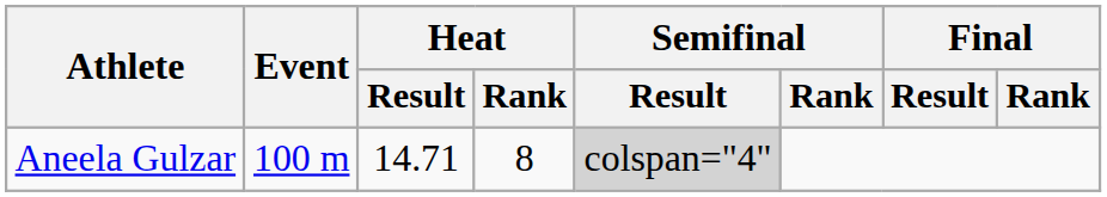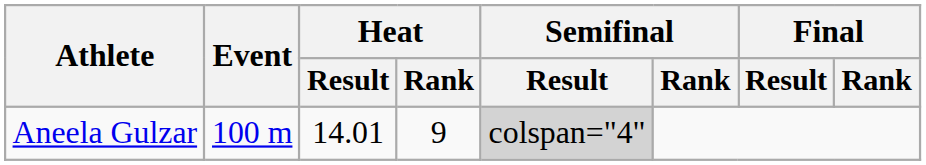Aneela Gulzar | Heat / Result: 14.71 -> 14.01
Aneela Gulzar | Heat / Rank: 8 -> 9
